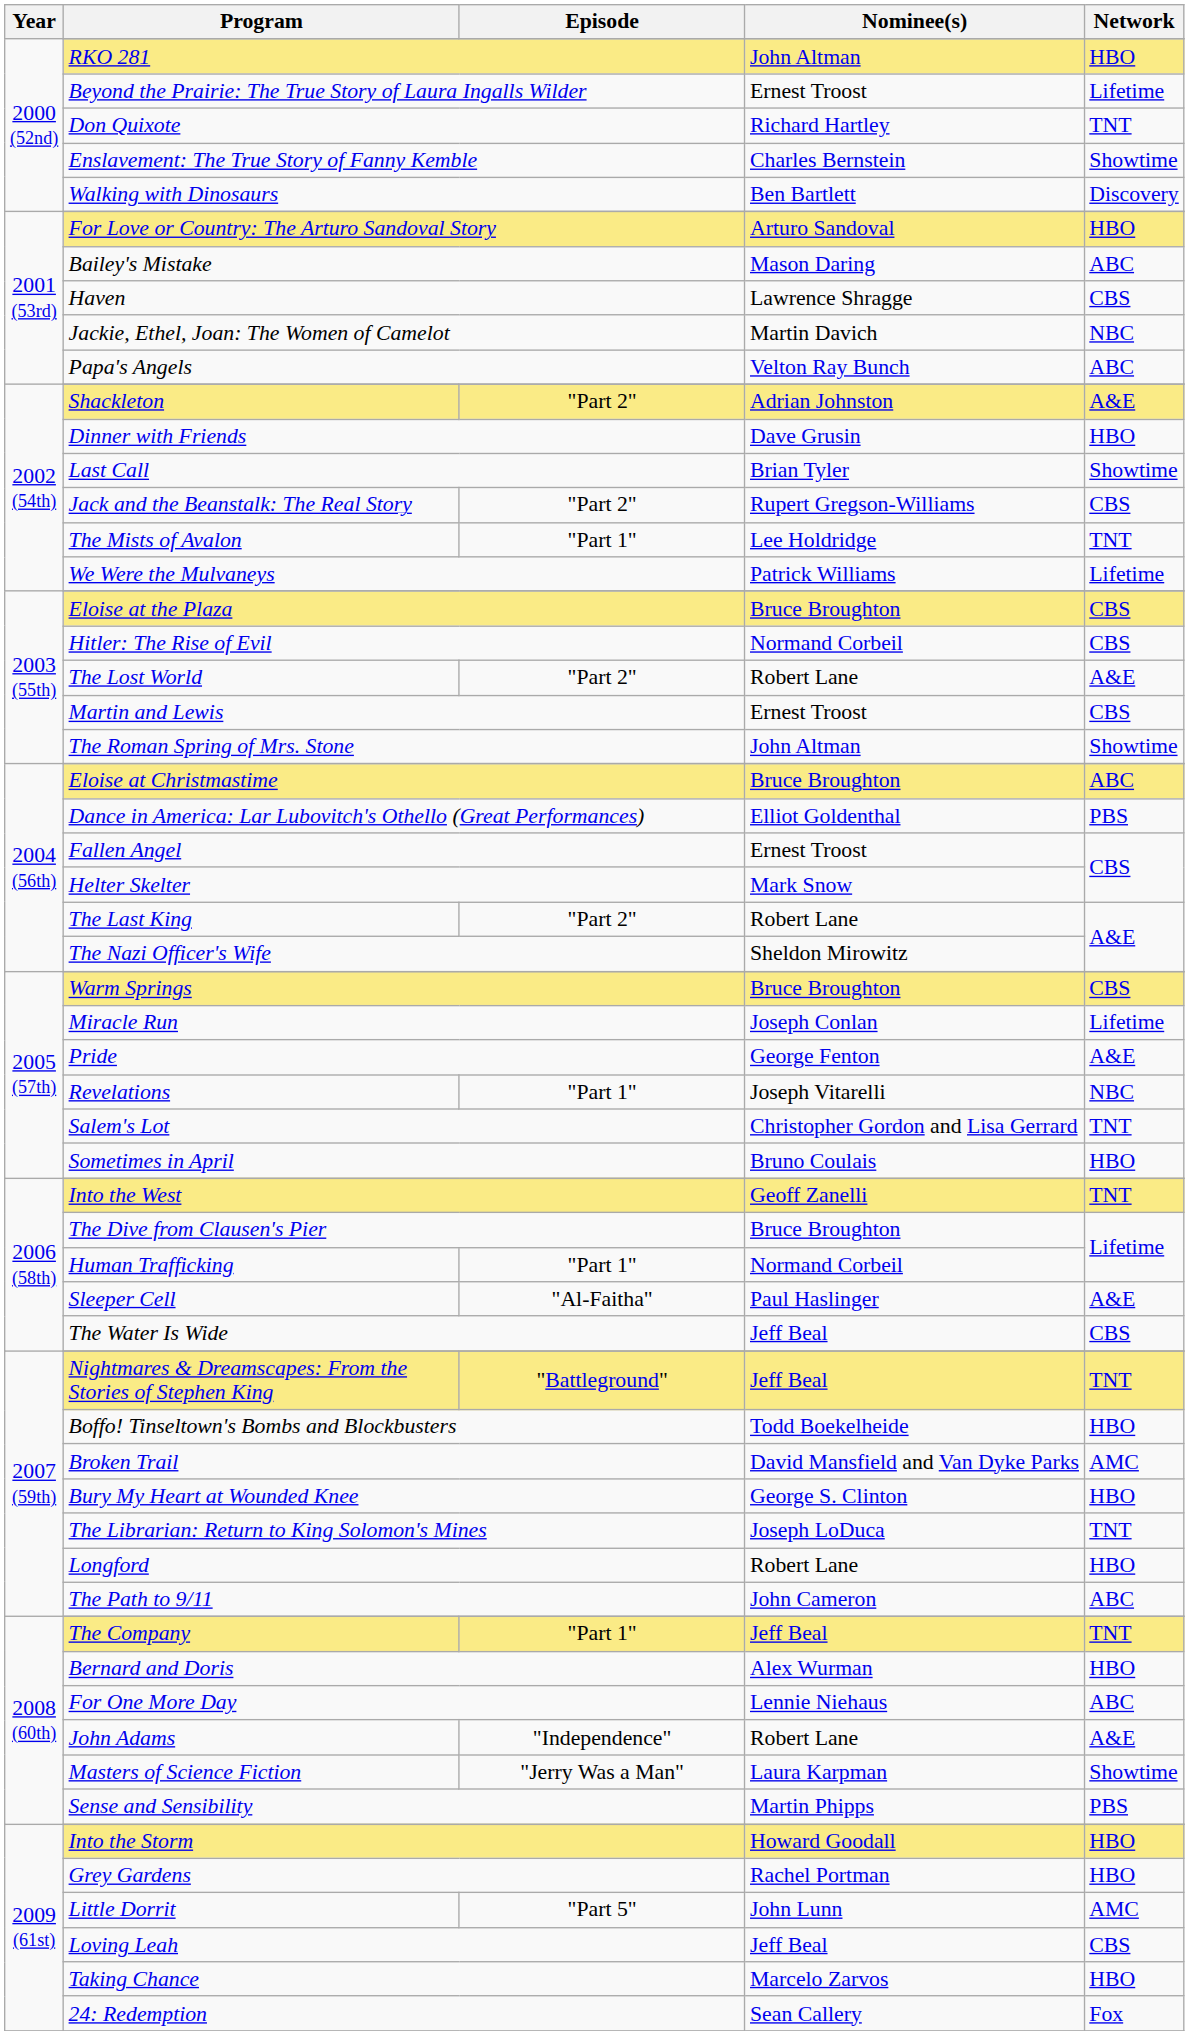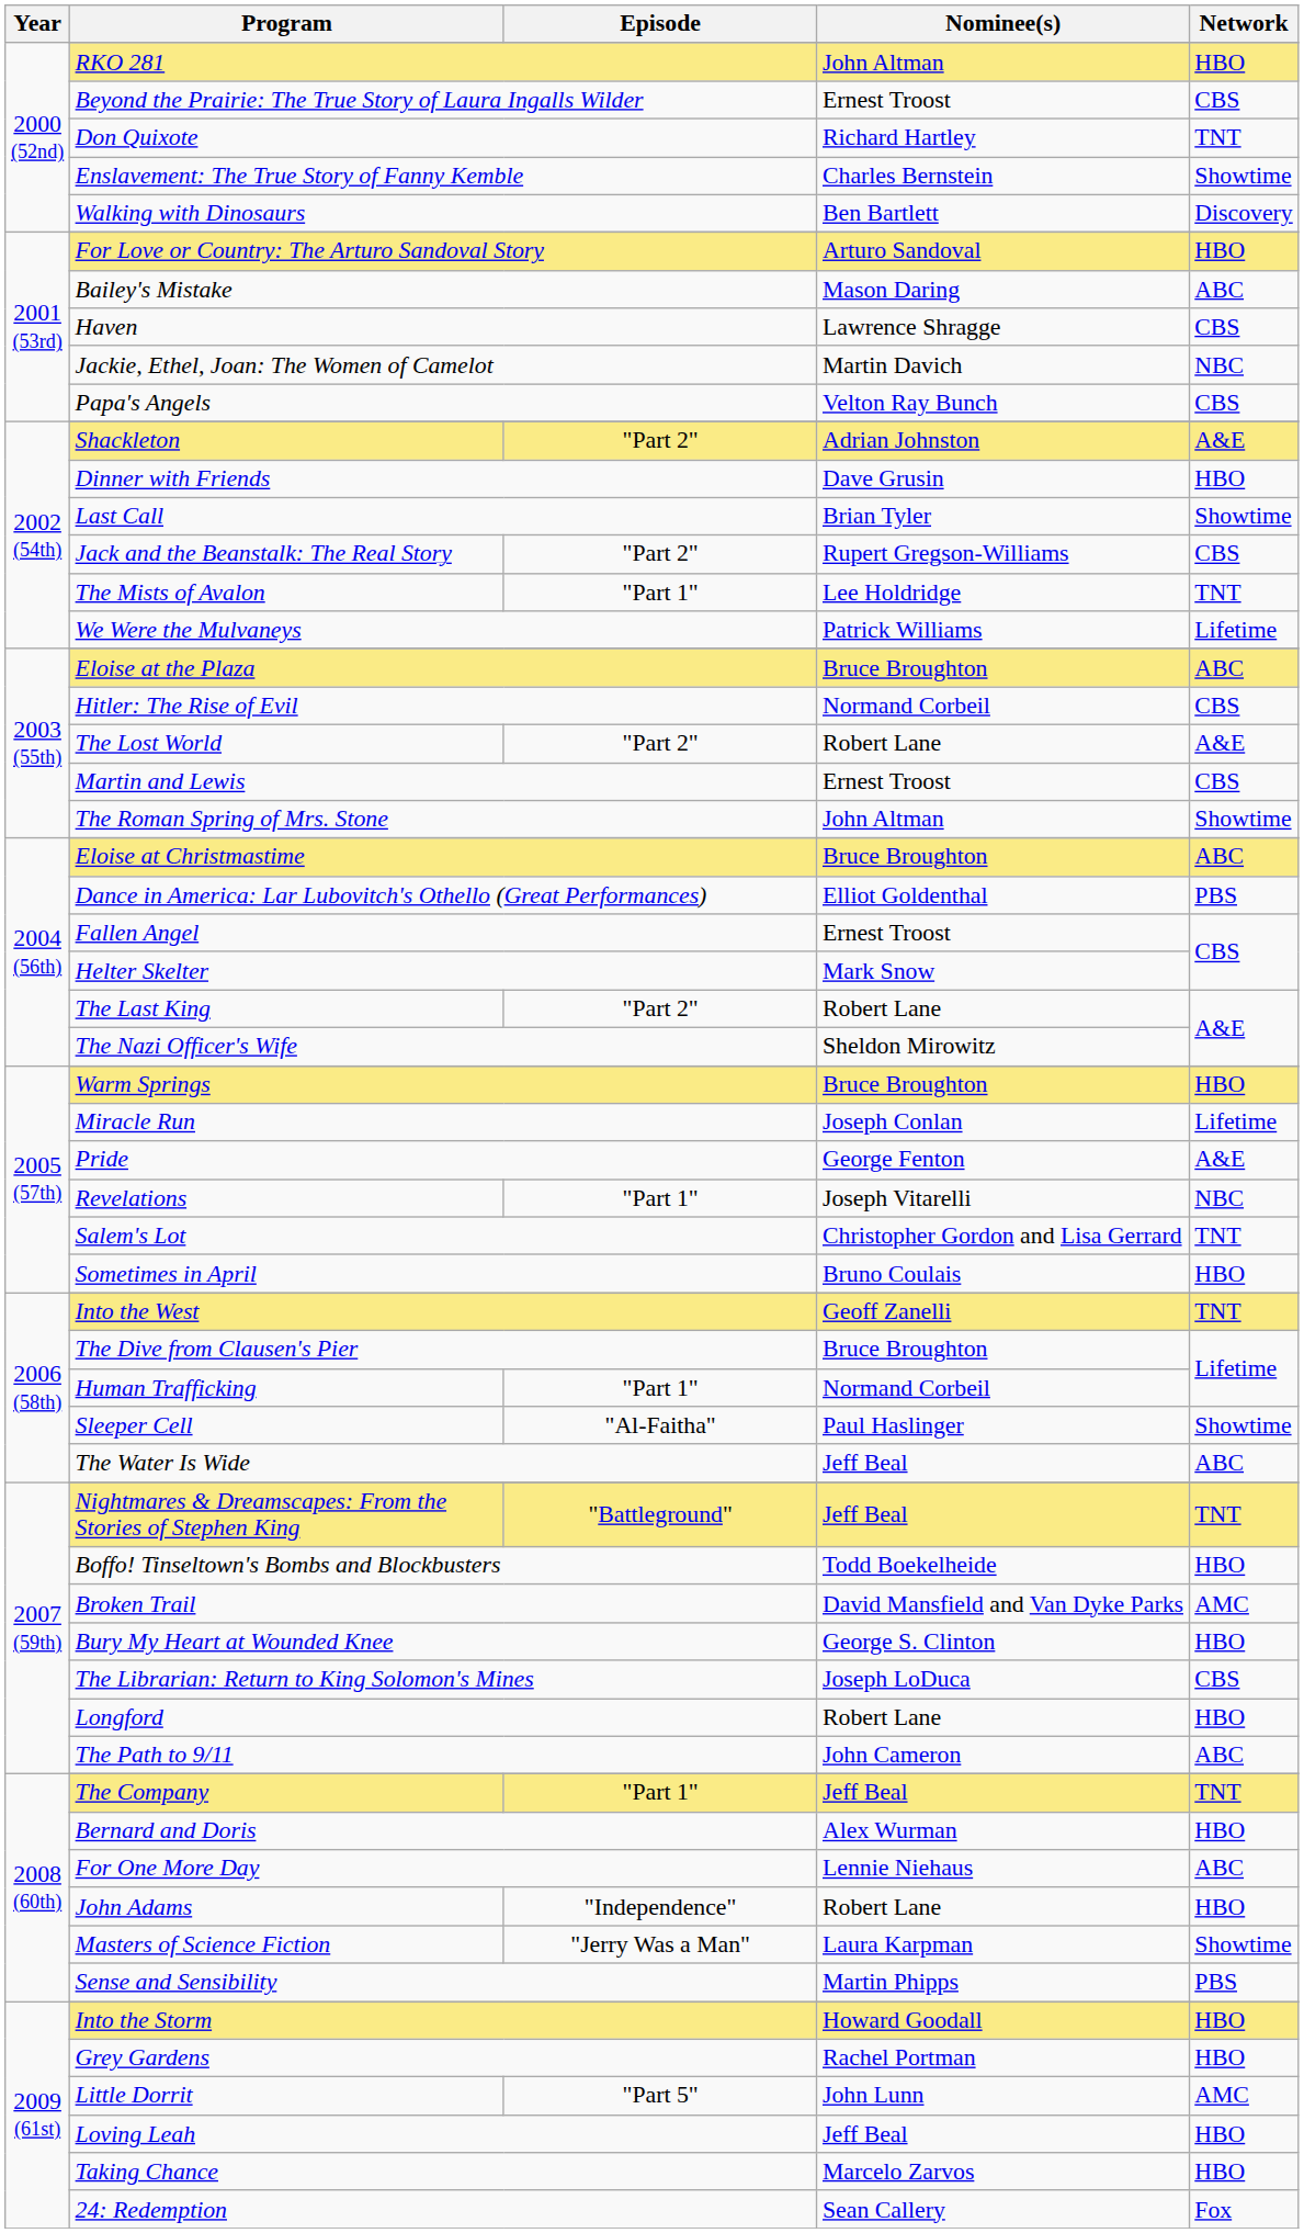Beyond the Prairie: The True Story of Laura Ingalls Wilder | Network: Lifetime -> CBS
Papa's Angels | Network: ABC -> CBS
Eloise at the Plaza | Network: CBS -> ABC
Warm Springs | Network: CBS -> HBO
Sleeper Cell | Network: A&E -> Showtime
The Water Is Wide | Network: CBS -> ABC
The Librarian: Return to King Solomon's Mines | Network: TNT -> CBS
John Adams | Network: A&E -> HBO
Loving Leah | Network: CBS -> HBO
